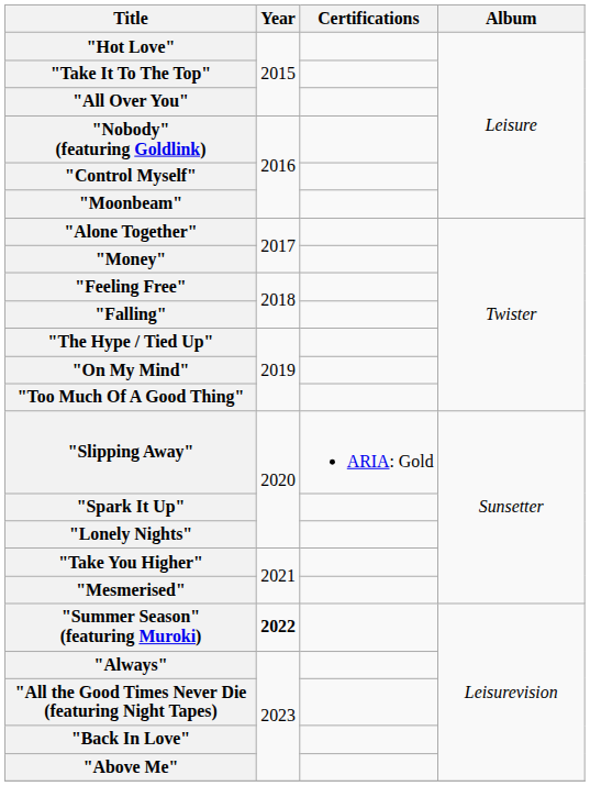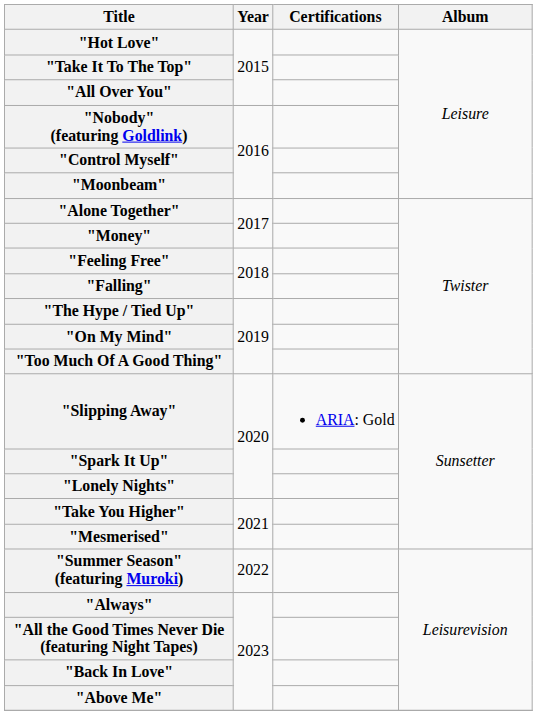"Summer Season" (featuring Muroki) | Year: bold -> normal
